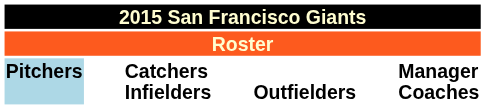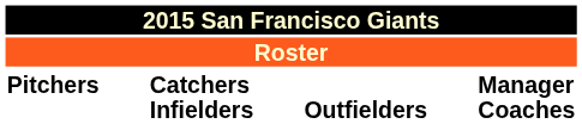Pitchers | column 1: lightblue background -> no background
